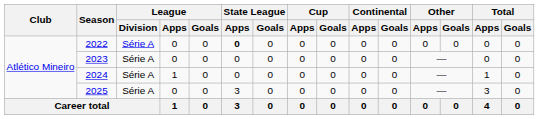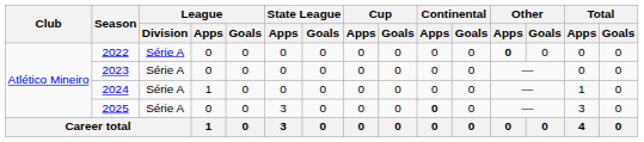2022 | State League / Apps: bold -> normal
2022 | Other / Apps: normal -> bold
2025 | Continental / Apps: normal -> bold
